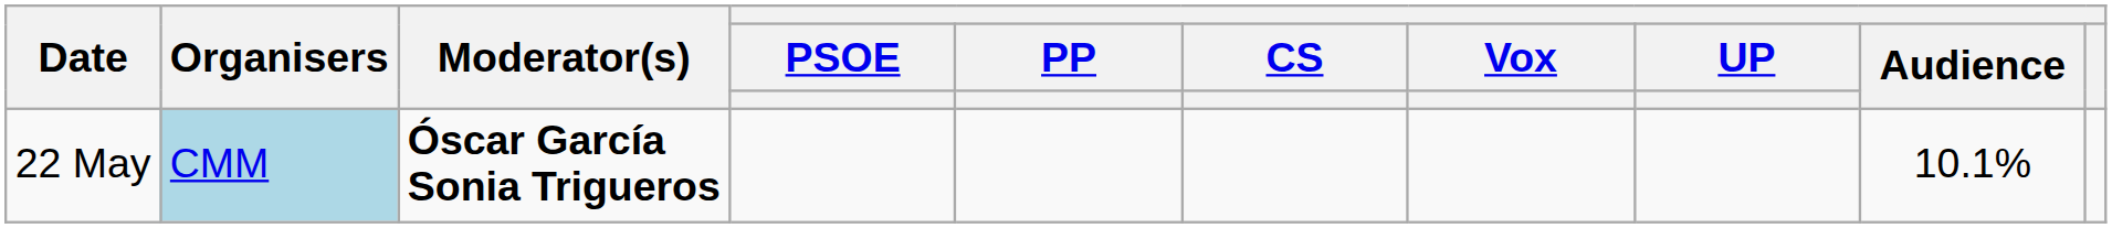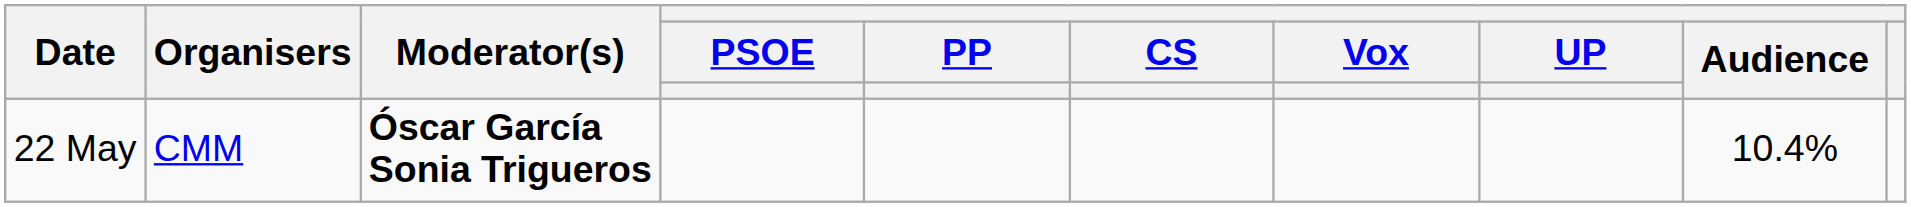22 May | Organisers: lightblue background -> no background
22 May | Audience: 10.1% -> 10.4%
